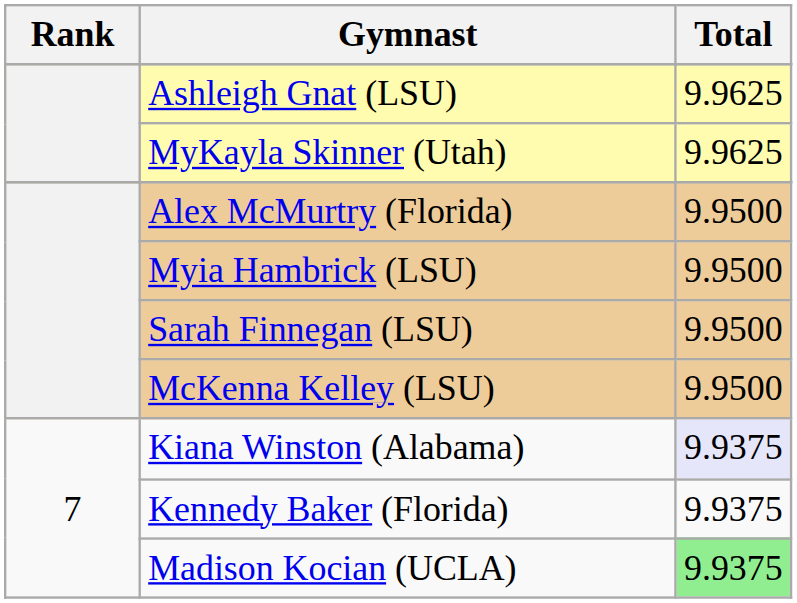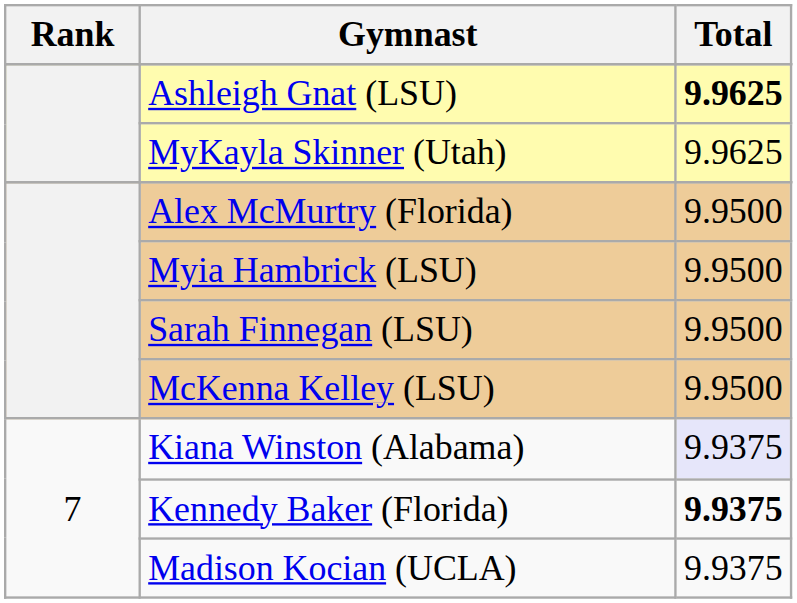Ashleigh Gnat (LSU) | Total: normal -> bold
Kennedy Baker (Florida) | Total: normal -> bold
Madison Kocian (UCLA) | Total: lightgreen background -> no background
